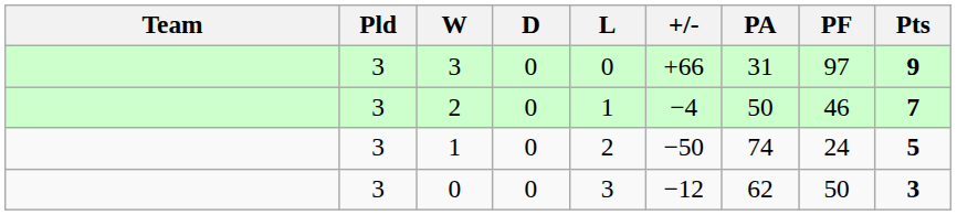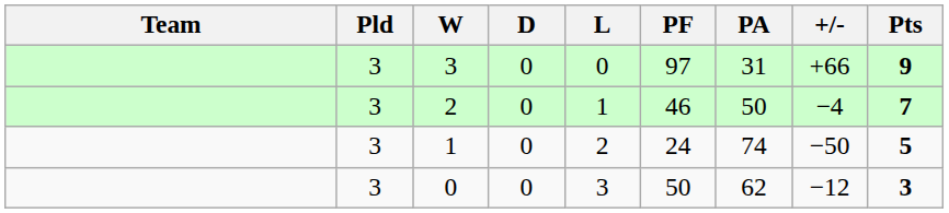columns swapped: PF <-> +/-
